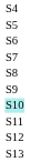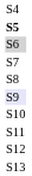S5 | column 1: normal -> bold
S6 | column 1: no background -> lightgrey background
S9 | column 1: no background -> lavender background
S10 | column 1: paleturquoise background -> no background
